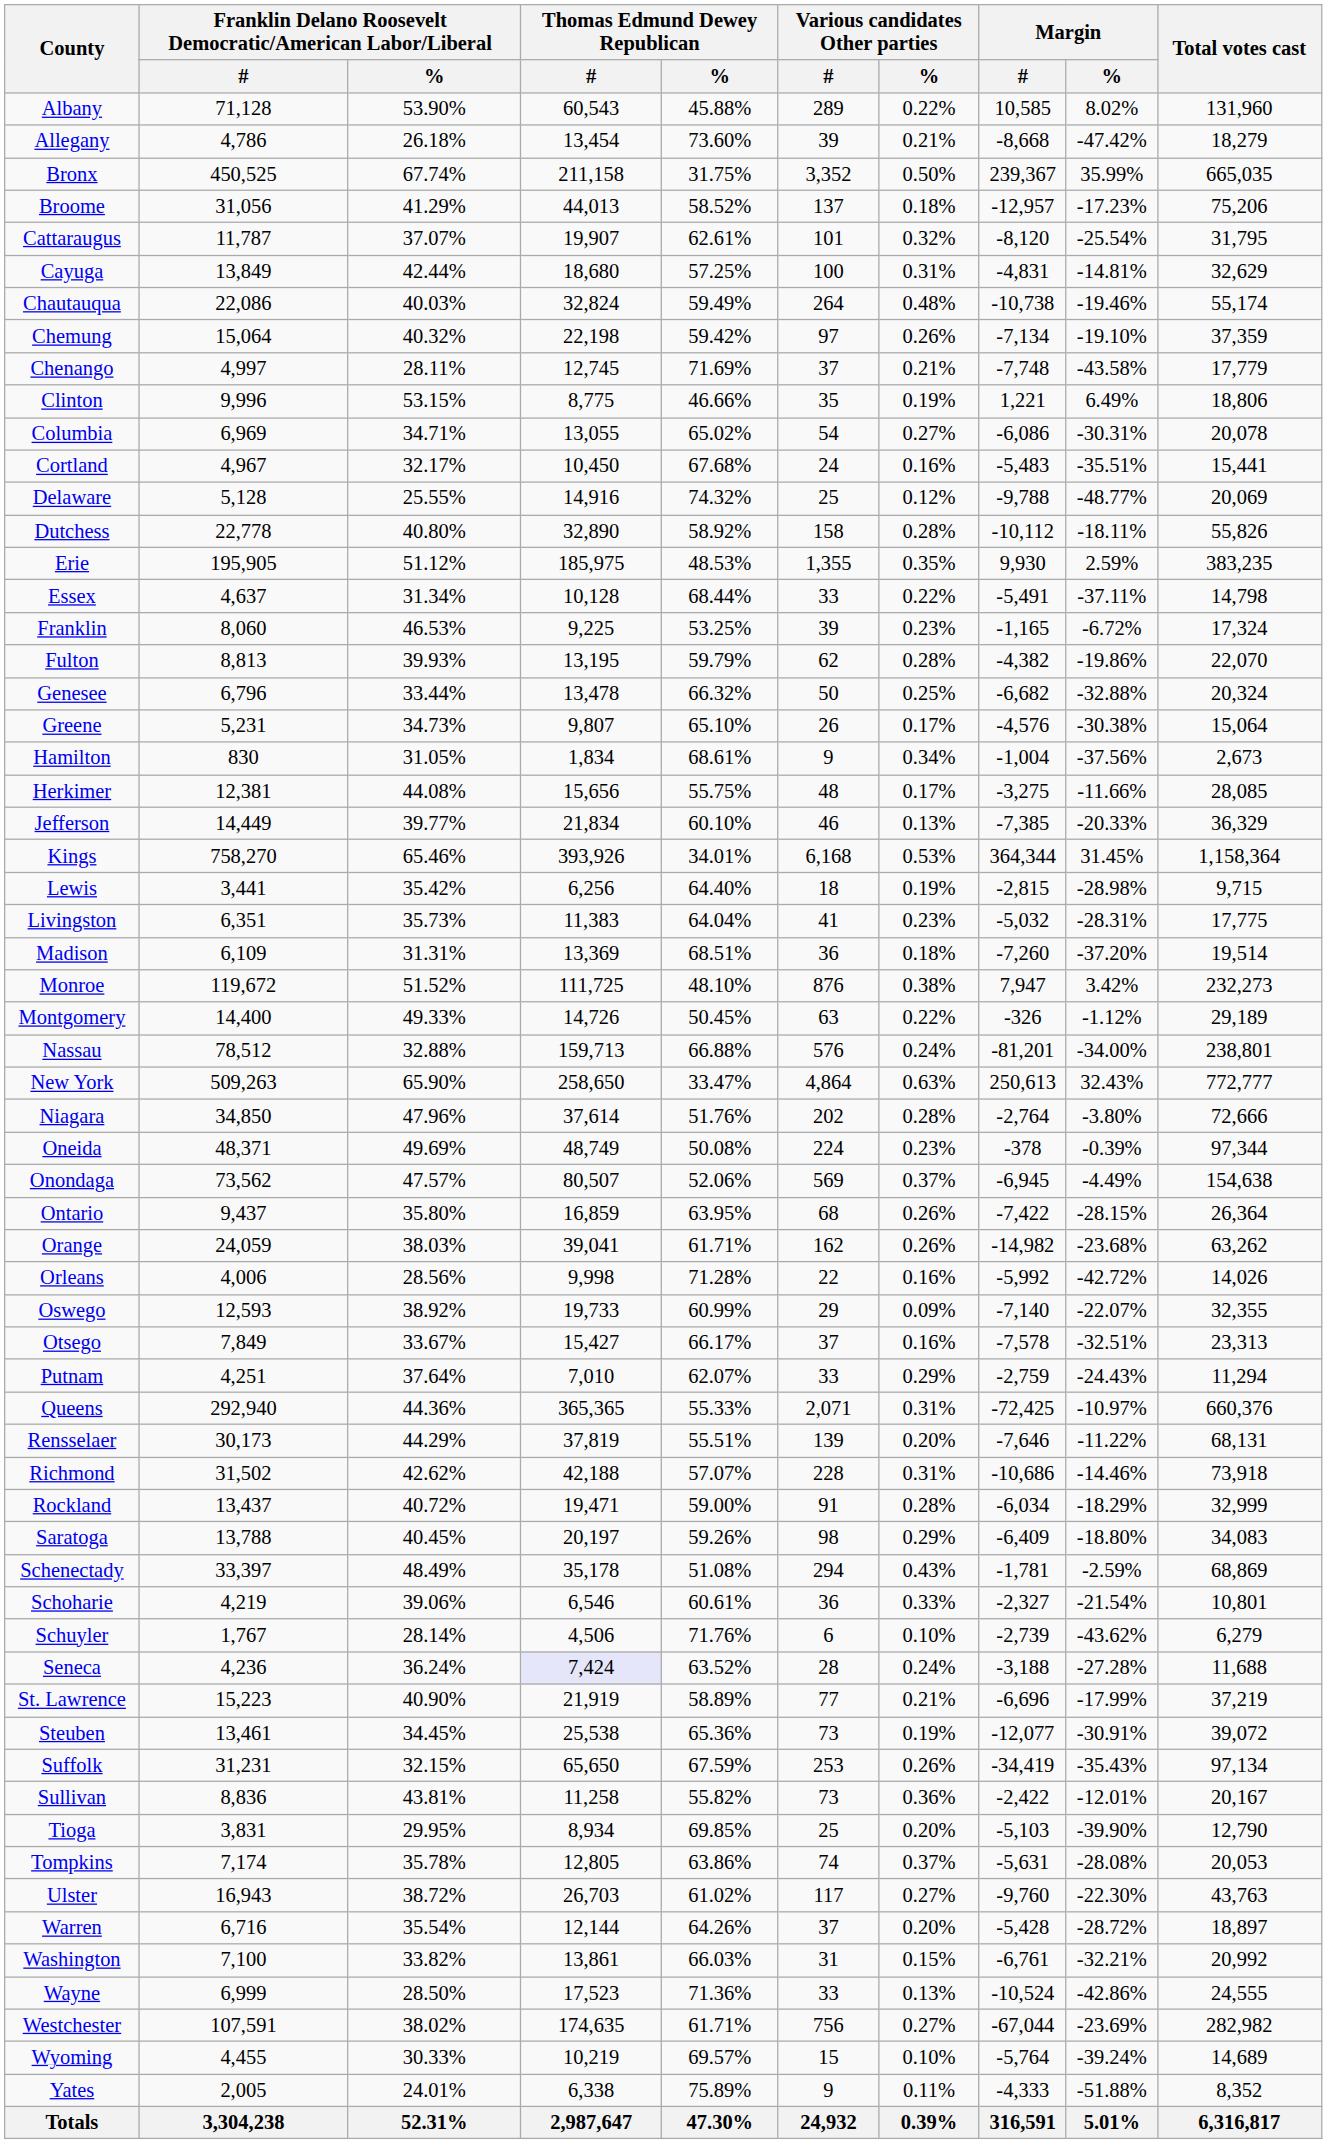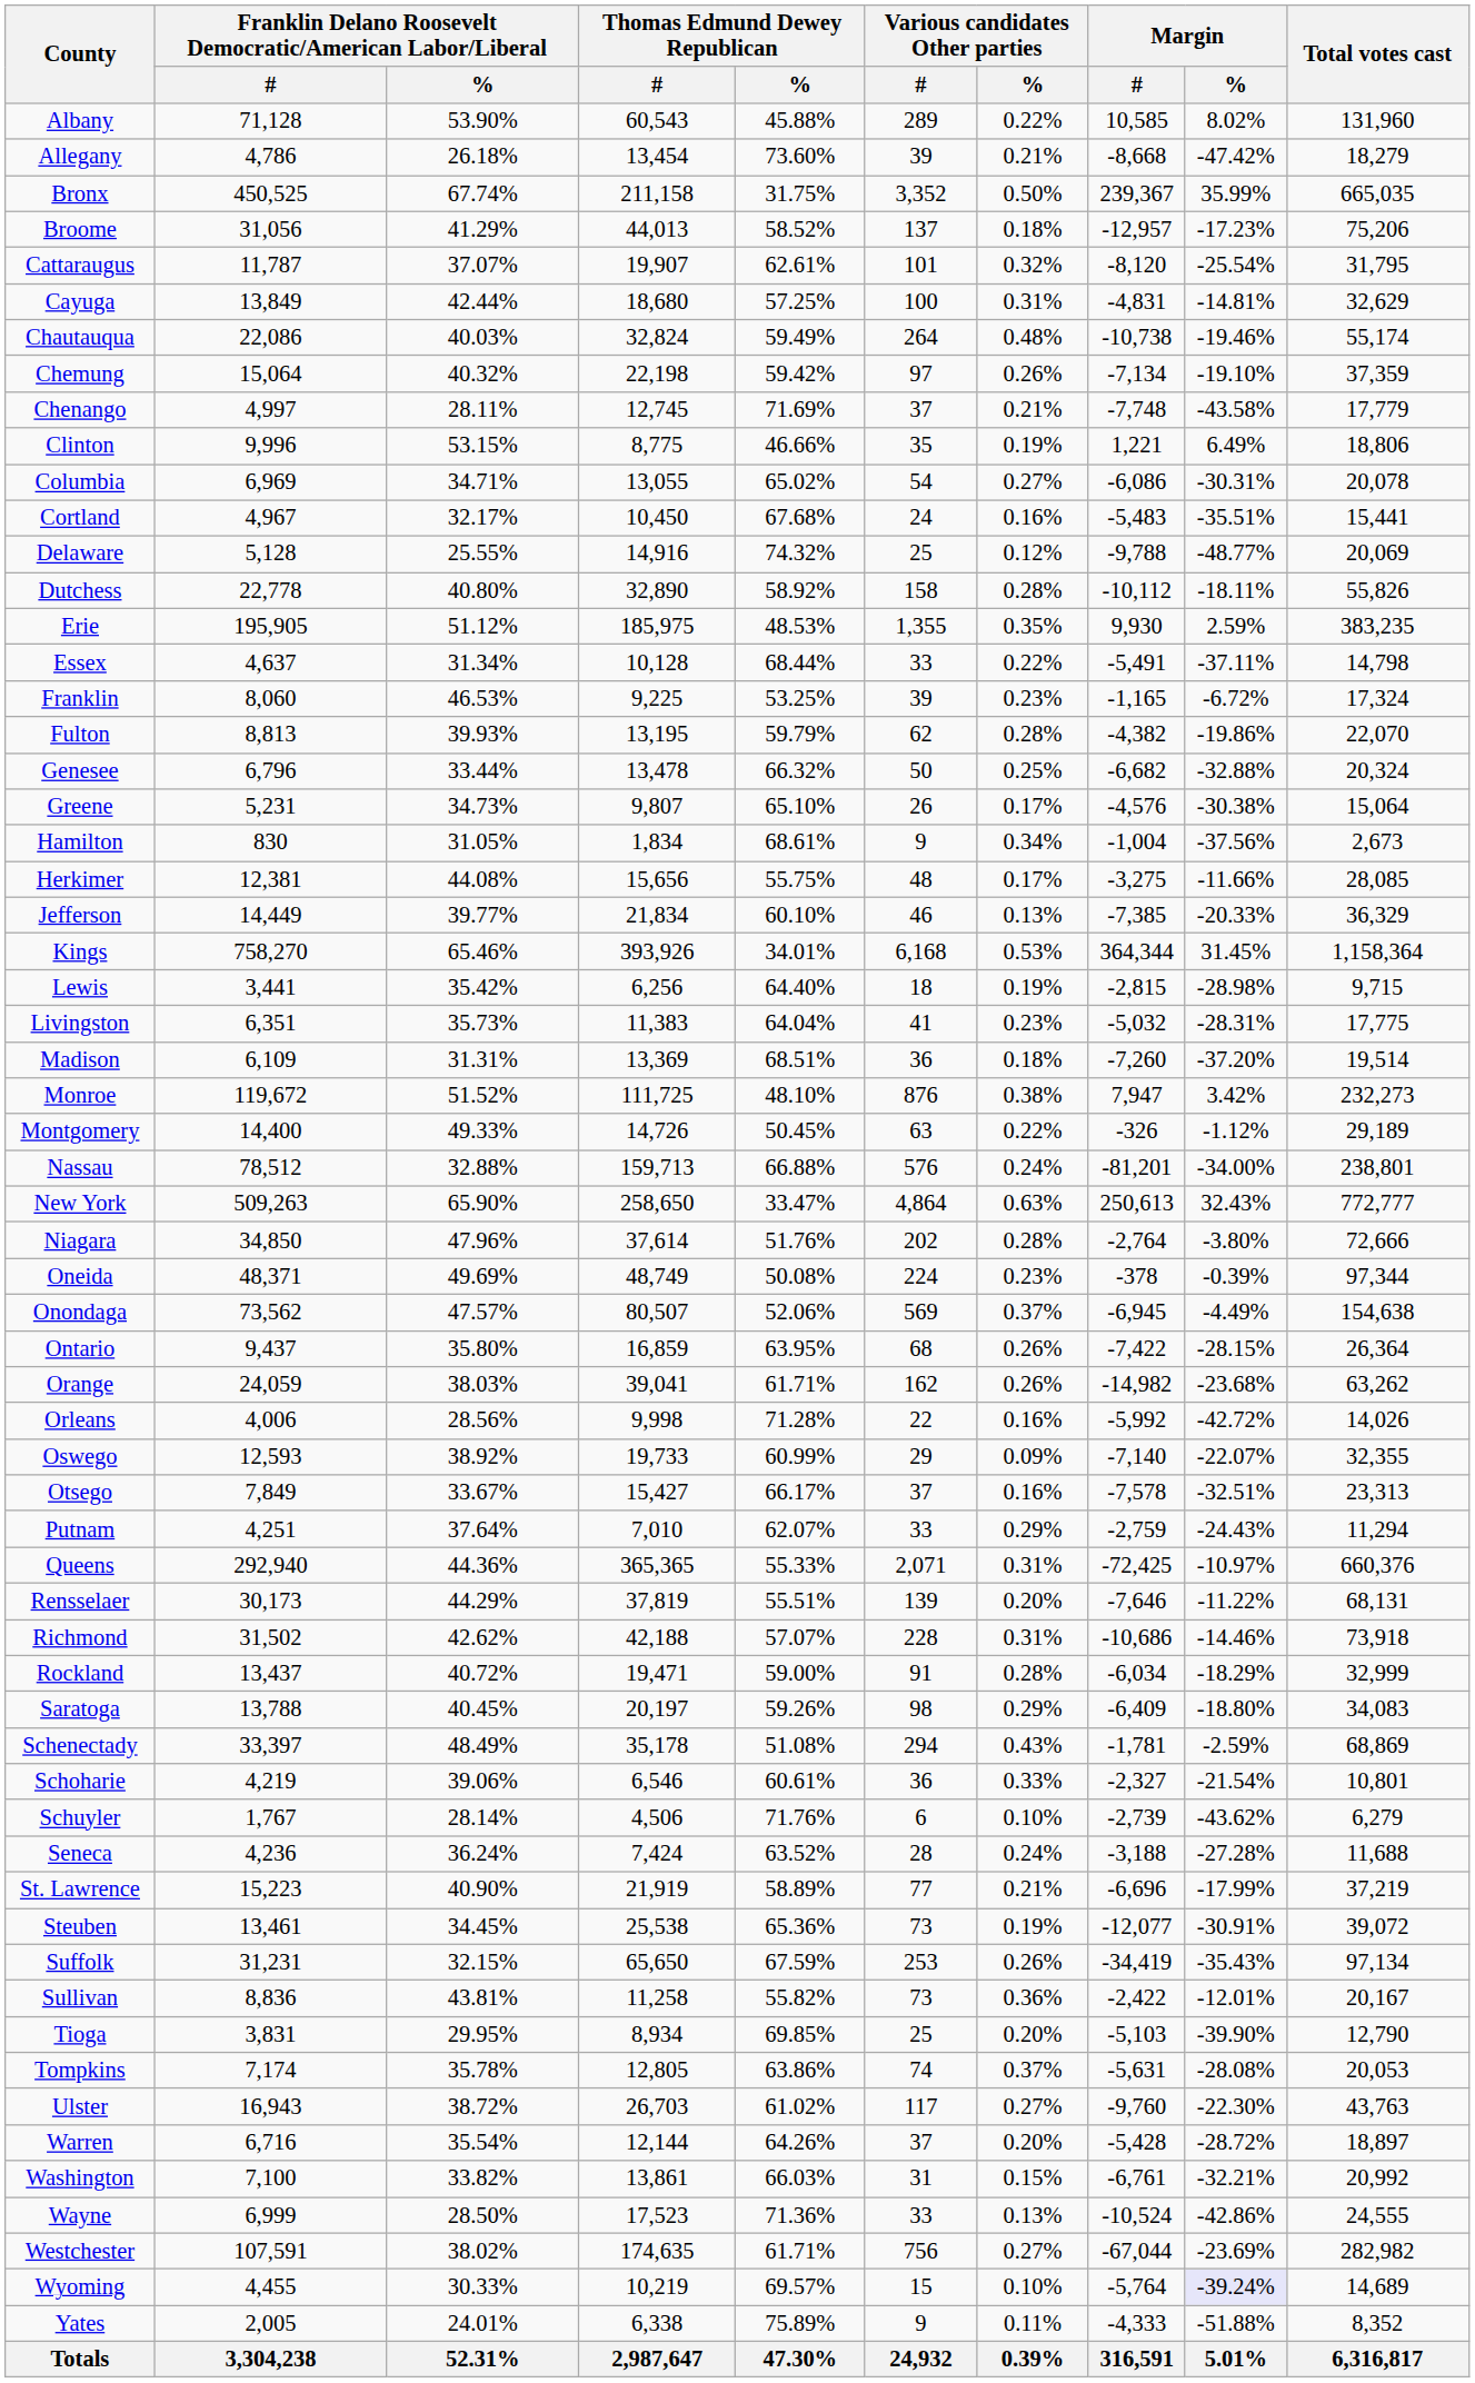Seneca | Thomas Edmund Dewey Republican / #: lavender background -> no background
Wyoming | Margin / %: no background -> lavender background
